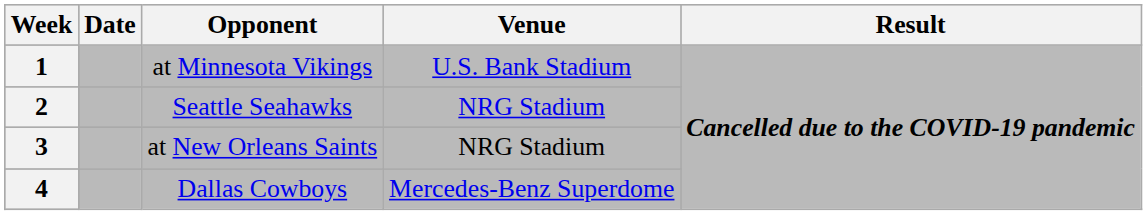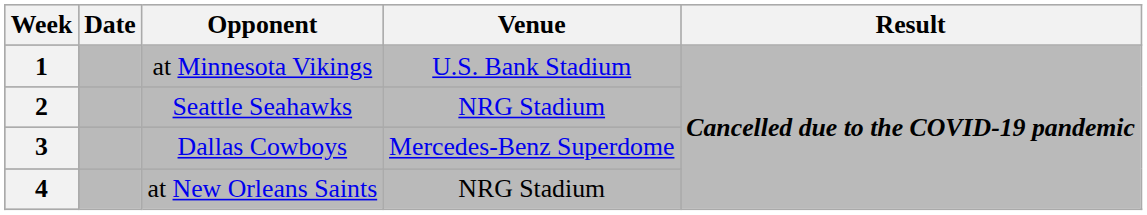3 | Opponent: at New Orleans Saints -> Dallas Cowboys
3 | Venue: NRG Stadium -> Mercedes-Benz Superdome
4 | Opponent: Dallas Cowboys -> at New Orleans Saints
4 | Venue: Mercedes-Benz Superdome -> NRG Stadium
